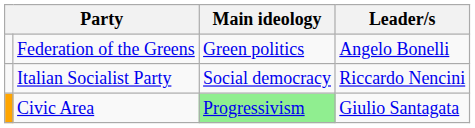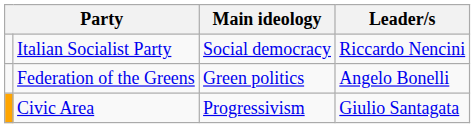rows swapped: Italian Socialist Party <-> Federation of the Greens
Civic Area | Main ideology: lightgreen background -> no background
